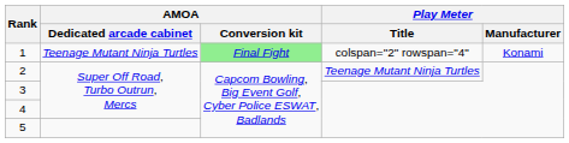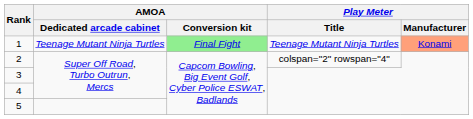1 | Play Meter / Title: colspan="2" rowspan="4" -> Teenage Mutant Ninja Turtles
1 | Play Meter / Manufacturer: no background -> lightsalmon background
2 | Play Meter / Title: Teenage Mutant Ninja Turtles -> colspan="2" rowspan="4"
